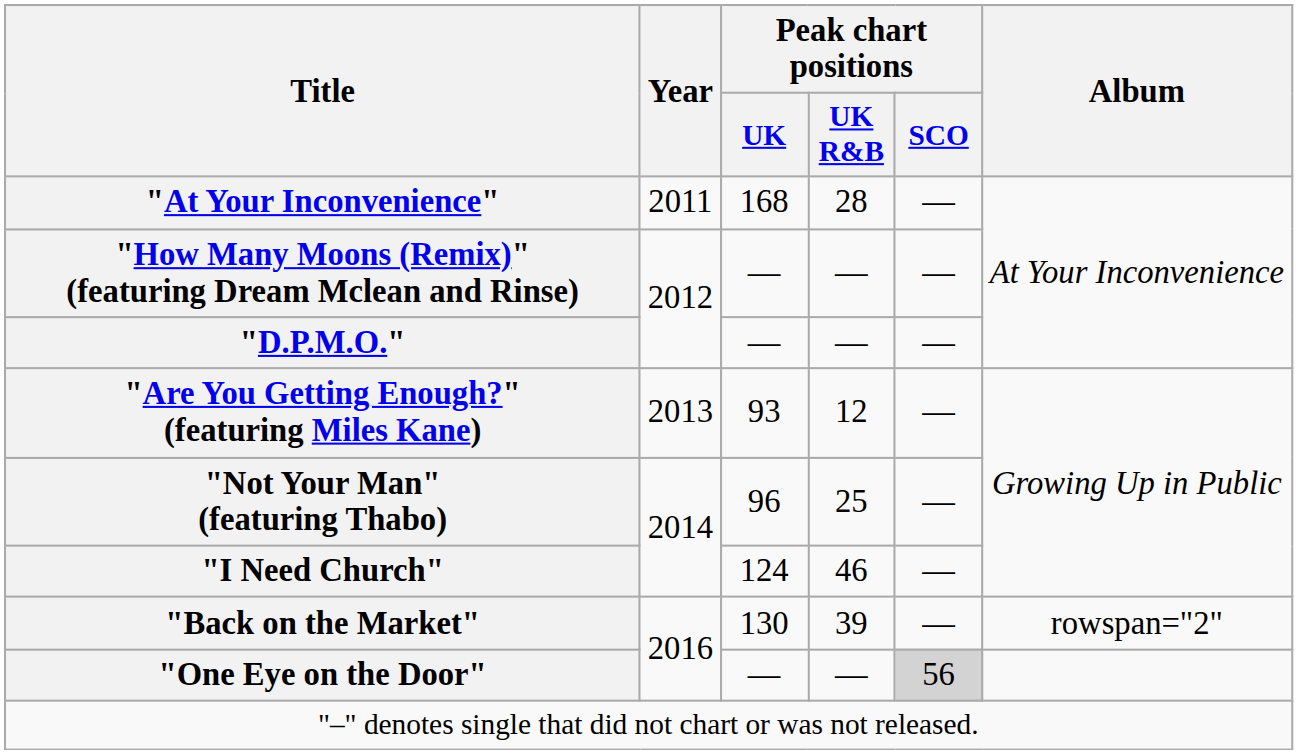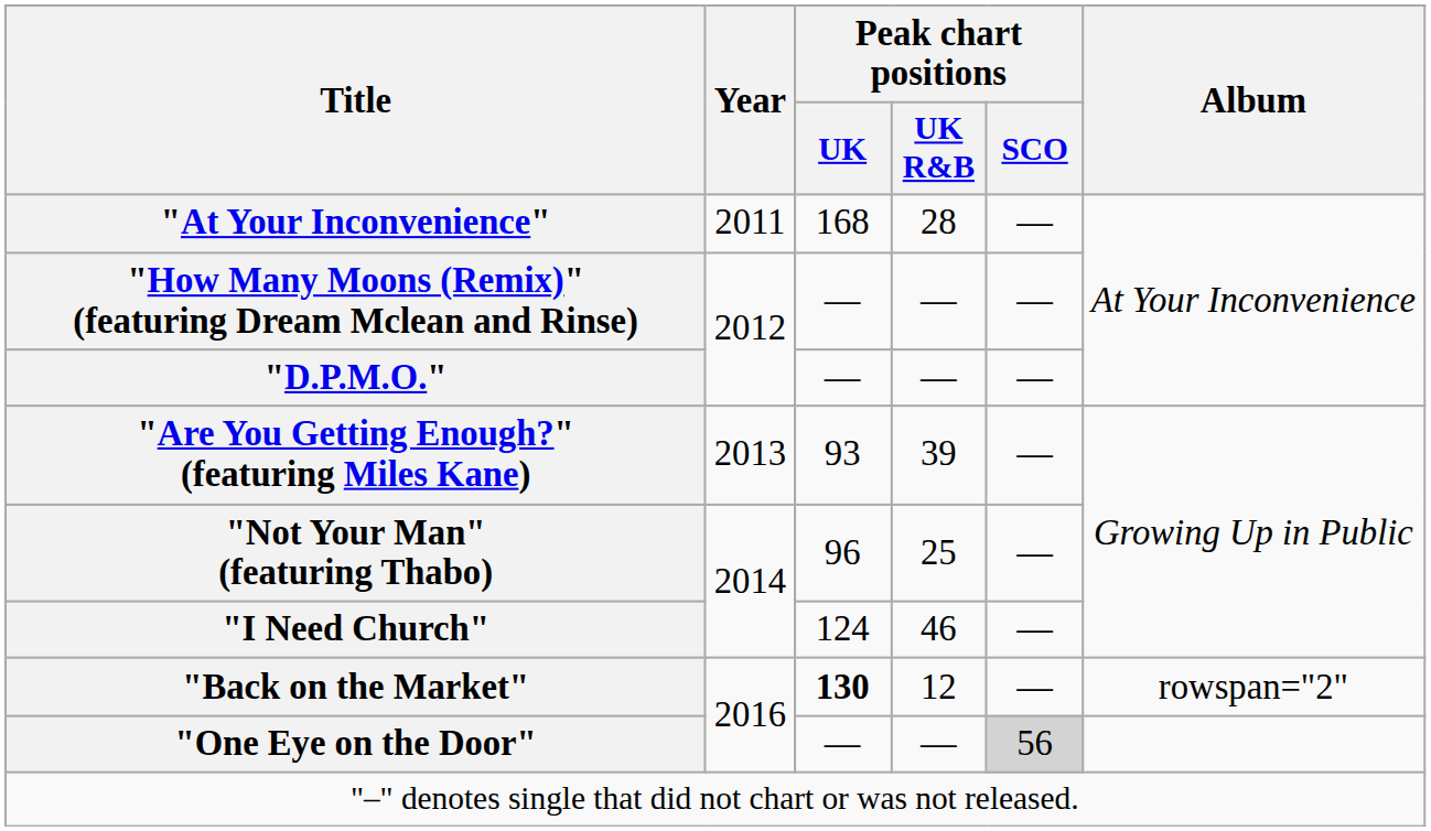"Are You Getting Enough?" (featuring Miles Kane) | Peak chart positions / UK R&B: 12 -> 39
"Back on the Market" | Peak chart positions / UK: normal -> bold
"Back on the Market" | Peak chart positions / UK R&B: 39 -> 12
